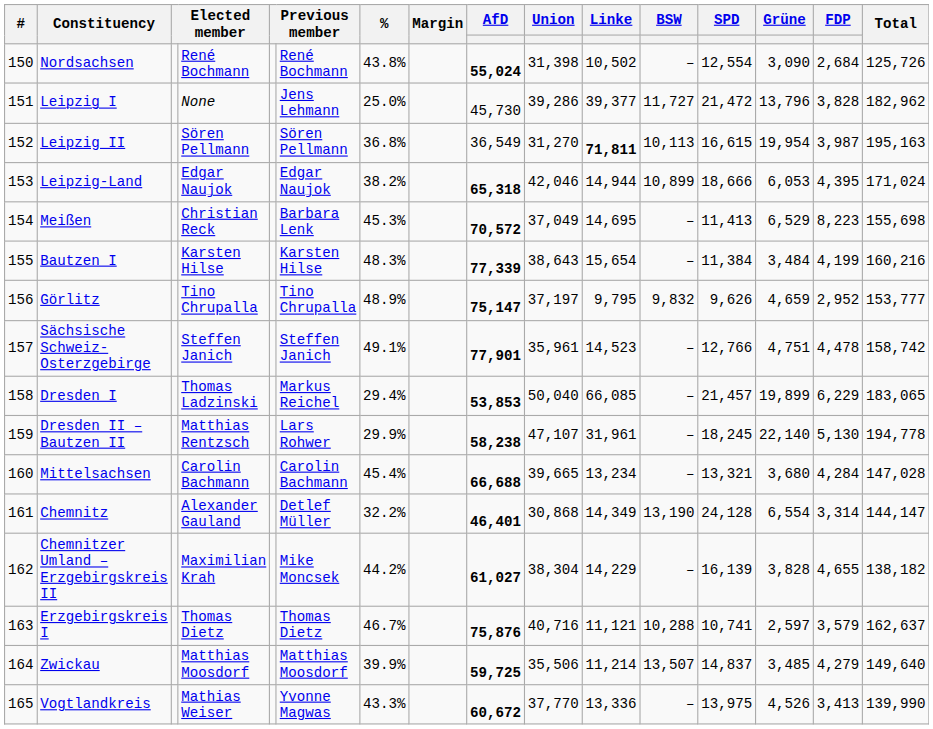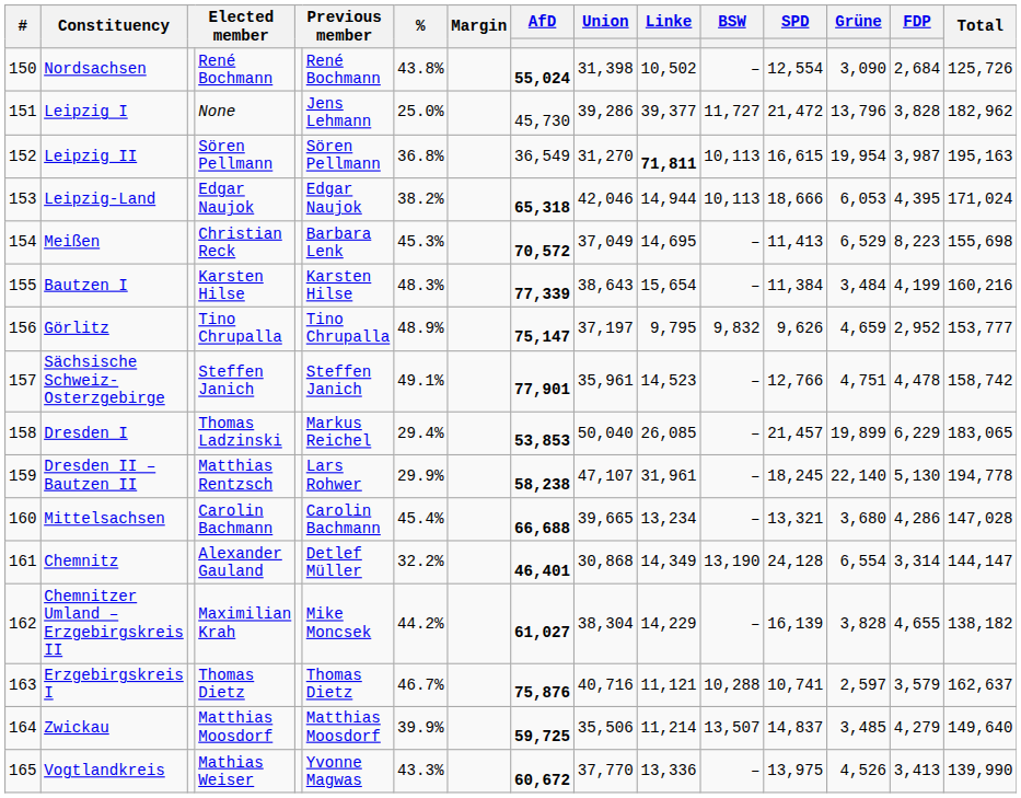Leipzig-Land | BSW: 10,899 -> 10,113
Dresden I | Linke: 66,085 -> 26,085
Mittelsachsen | FDP: 4,284 -> 4,286
